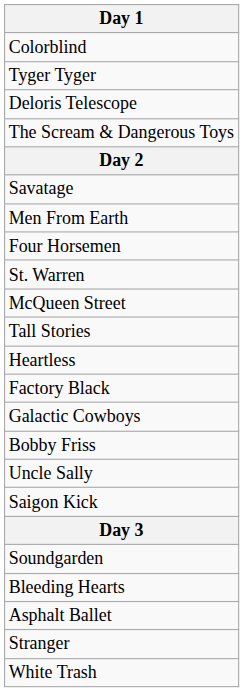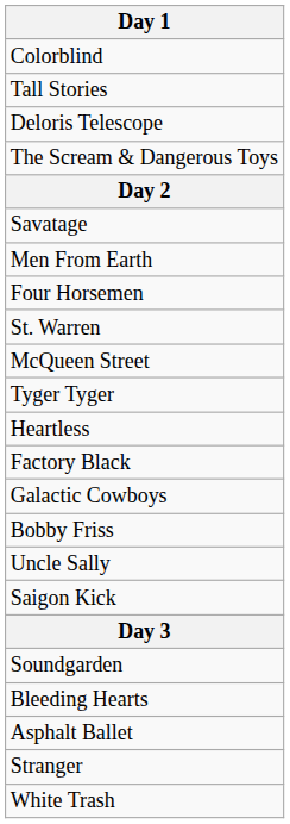row 3 | column 1: Tyger Tyger -> Tall Stories
row 12 | column 1: Tall Stories -> Tyger Tyger
